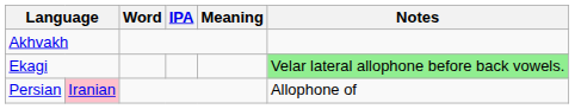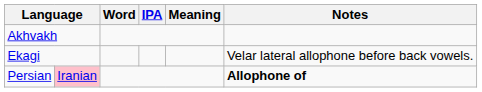Ekagi | Notes: lightgreen background -> no background
Persian | Notes: normal -> bold
